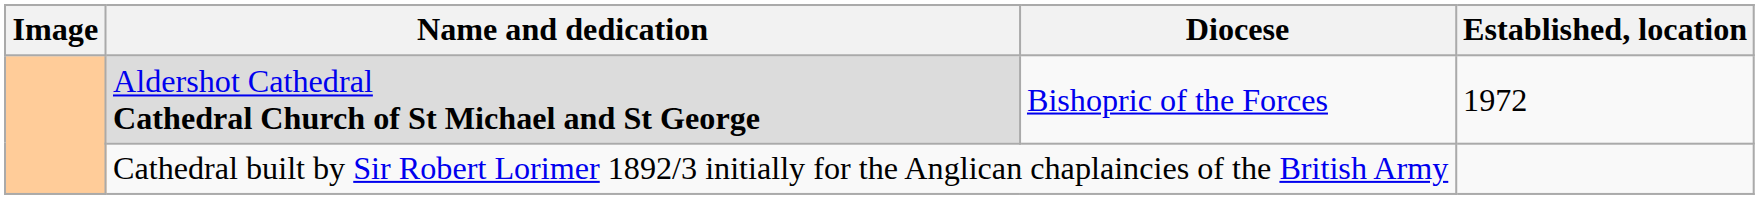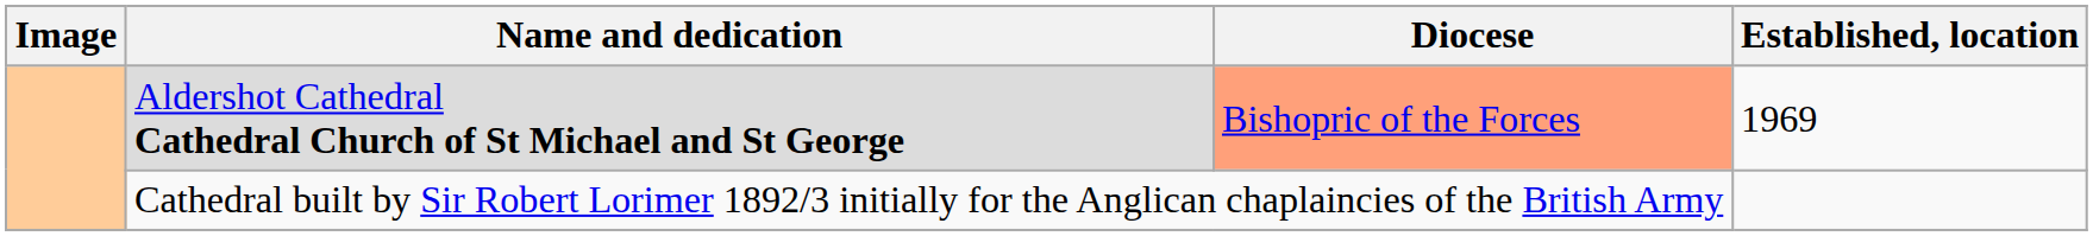row 2 | Diocese: no background -> lightsalmon background
row 2 | Established, location: 1972 -> 1969
